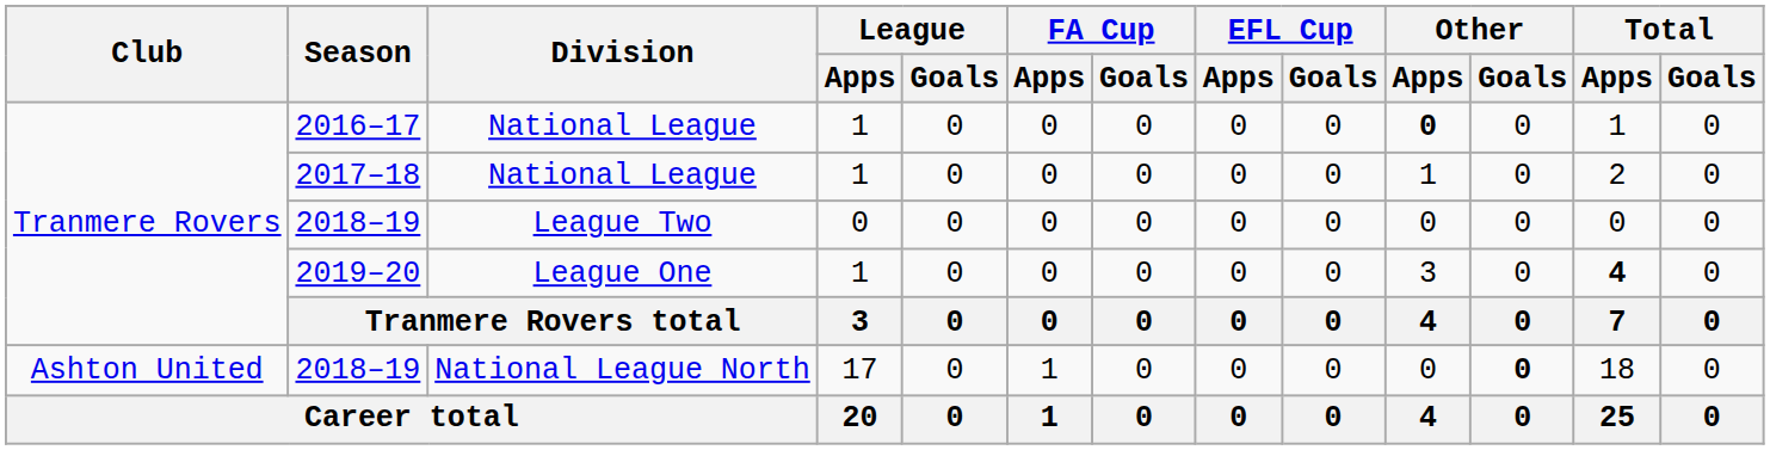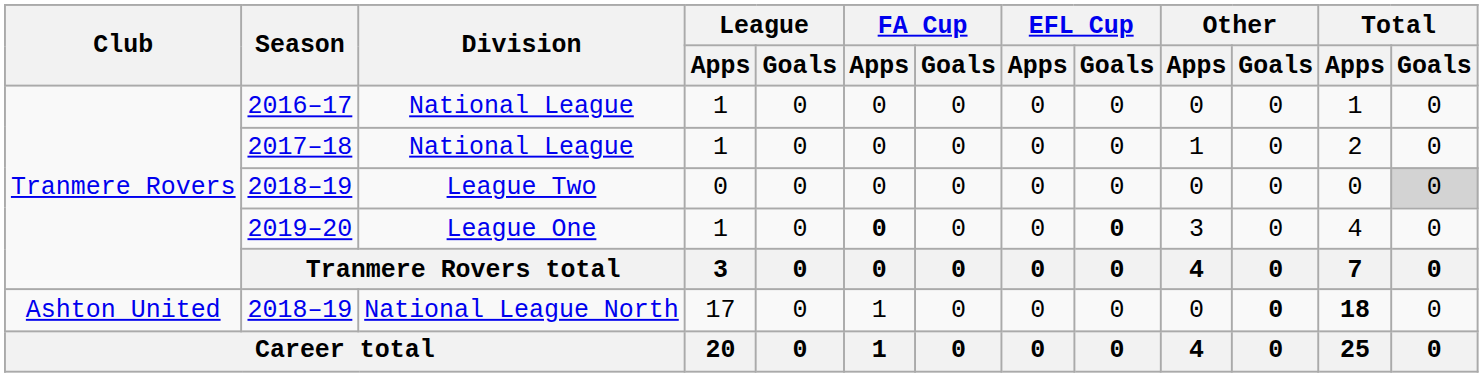2016–17 | Other / Apps: bold -> normal
2018–19 / League Two | Total / Goals: no background -> lightgrey background
2019–20 | FA Cup / Apps: normal -> bold
2019–20 | EFL Cup / Goals: normal -> bold
2019–20 | Total / Apps: bold -> normal
2018–19 / National League North | Total / Apps: normal -> bold
